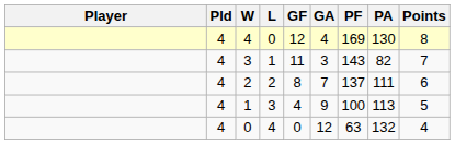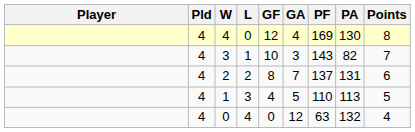row 3 | GF: 11 -> 10
row 4 | PA: 111 -> 131
row 5 | GA: 9 -> 5
row 5 | PF: 100 -> 110
